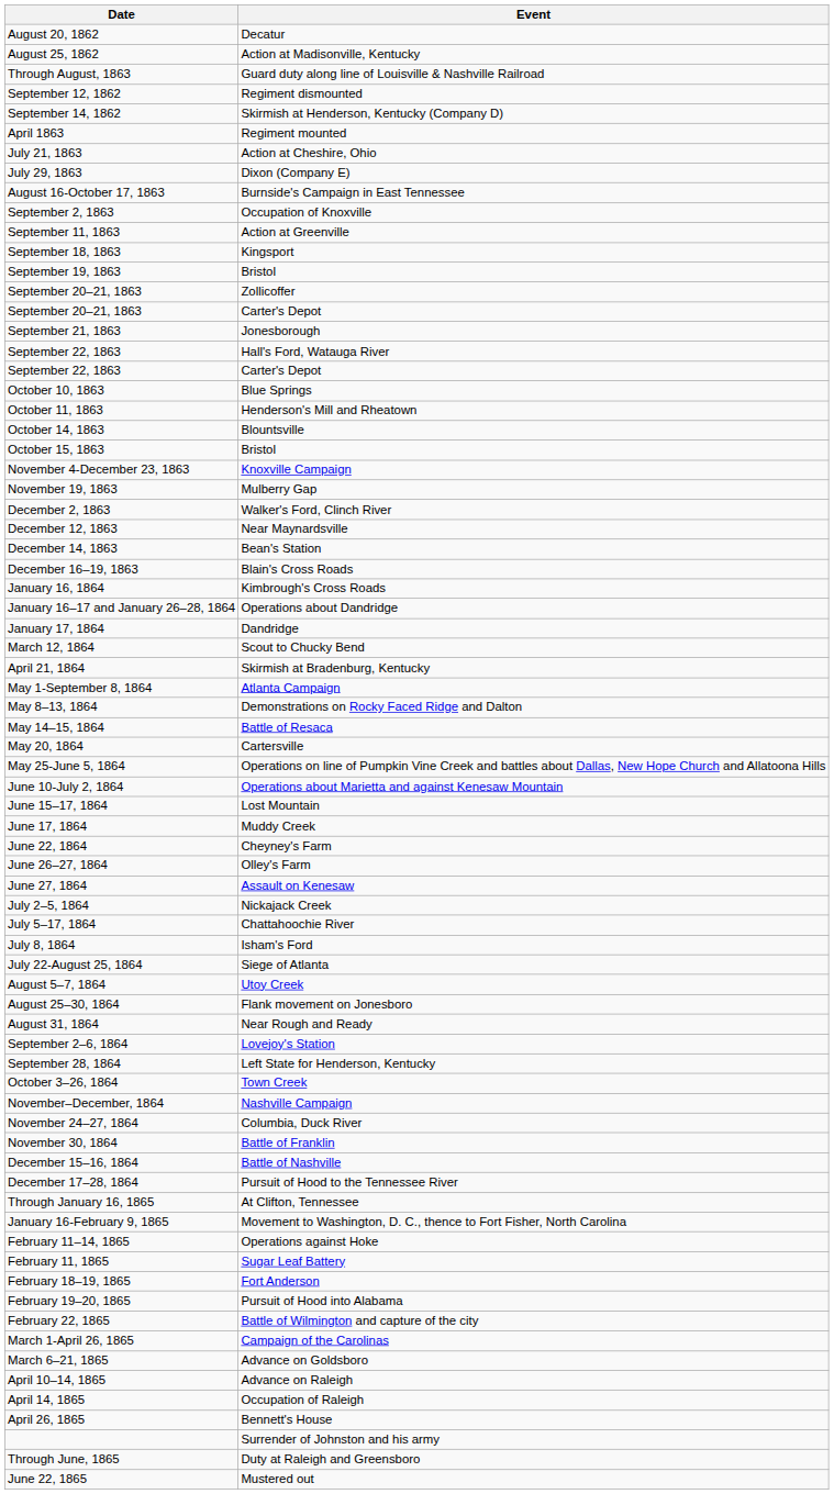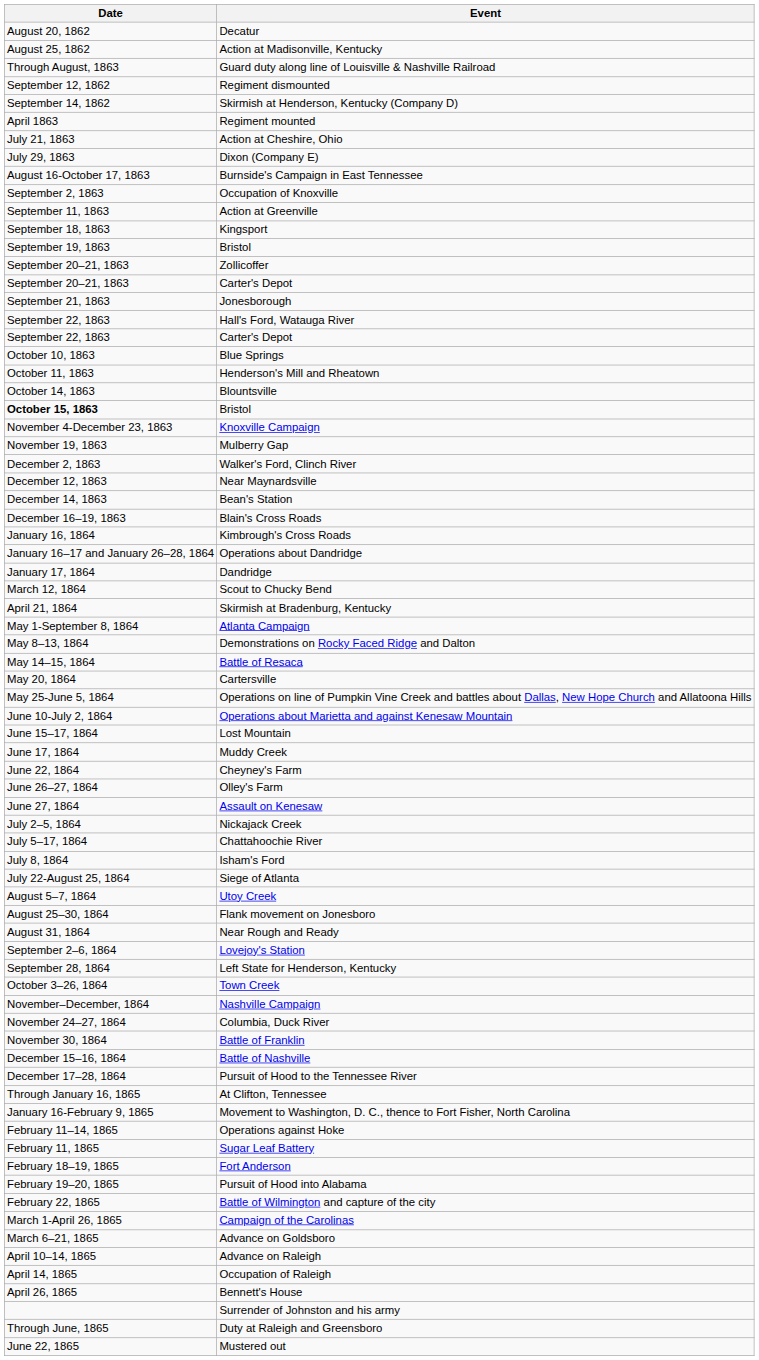row 23 | Date: normal -> bold
